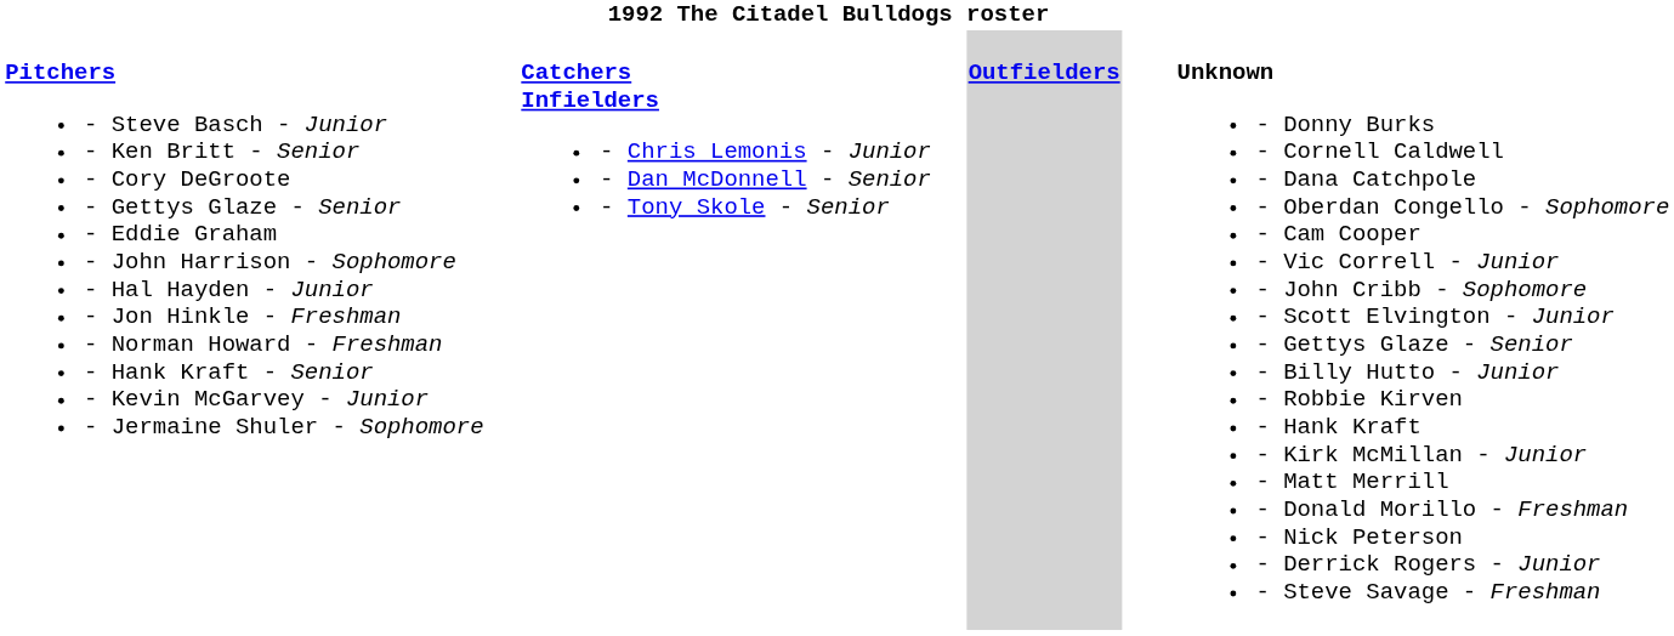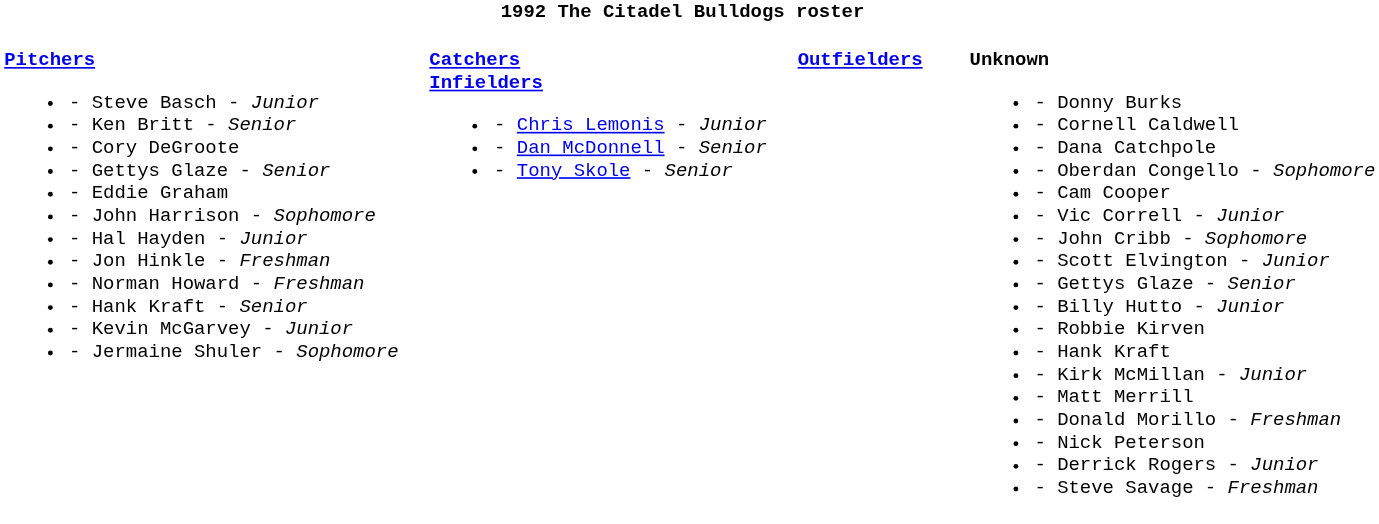row 2 | column 3: lightgrey background -> no background
